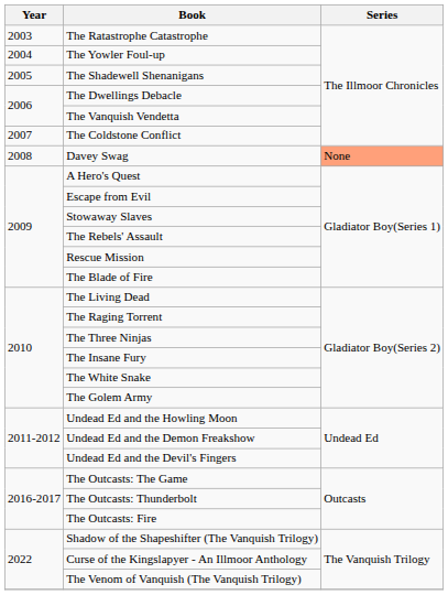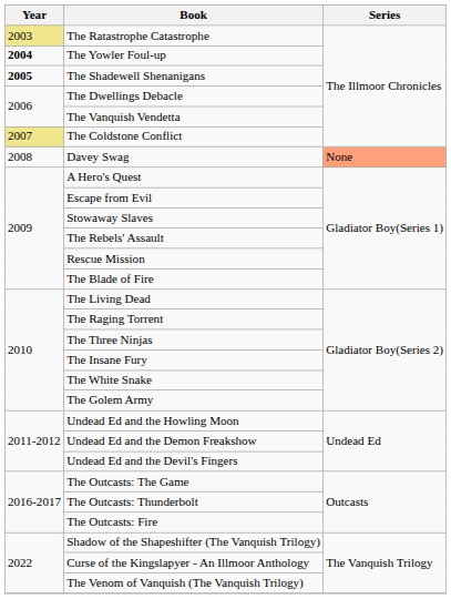The Ratastrophe Catastrophe | Year: no background -> khaki background
The Yowler Foul-up | Year: normal -> bold
The Shadewell Shenanigans | Year: normal -> bold
The Coldstone Conflict | Year: no background -> khaki background
